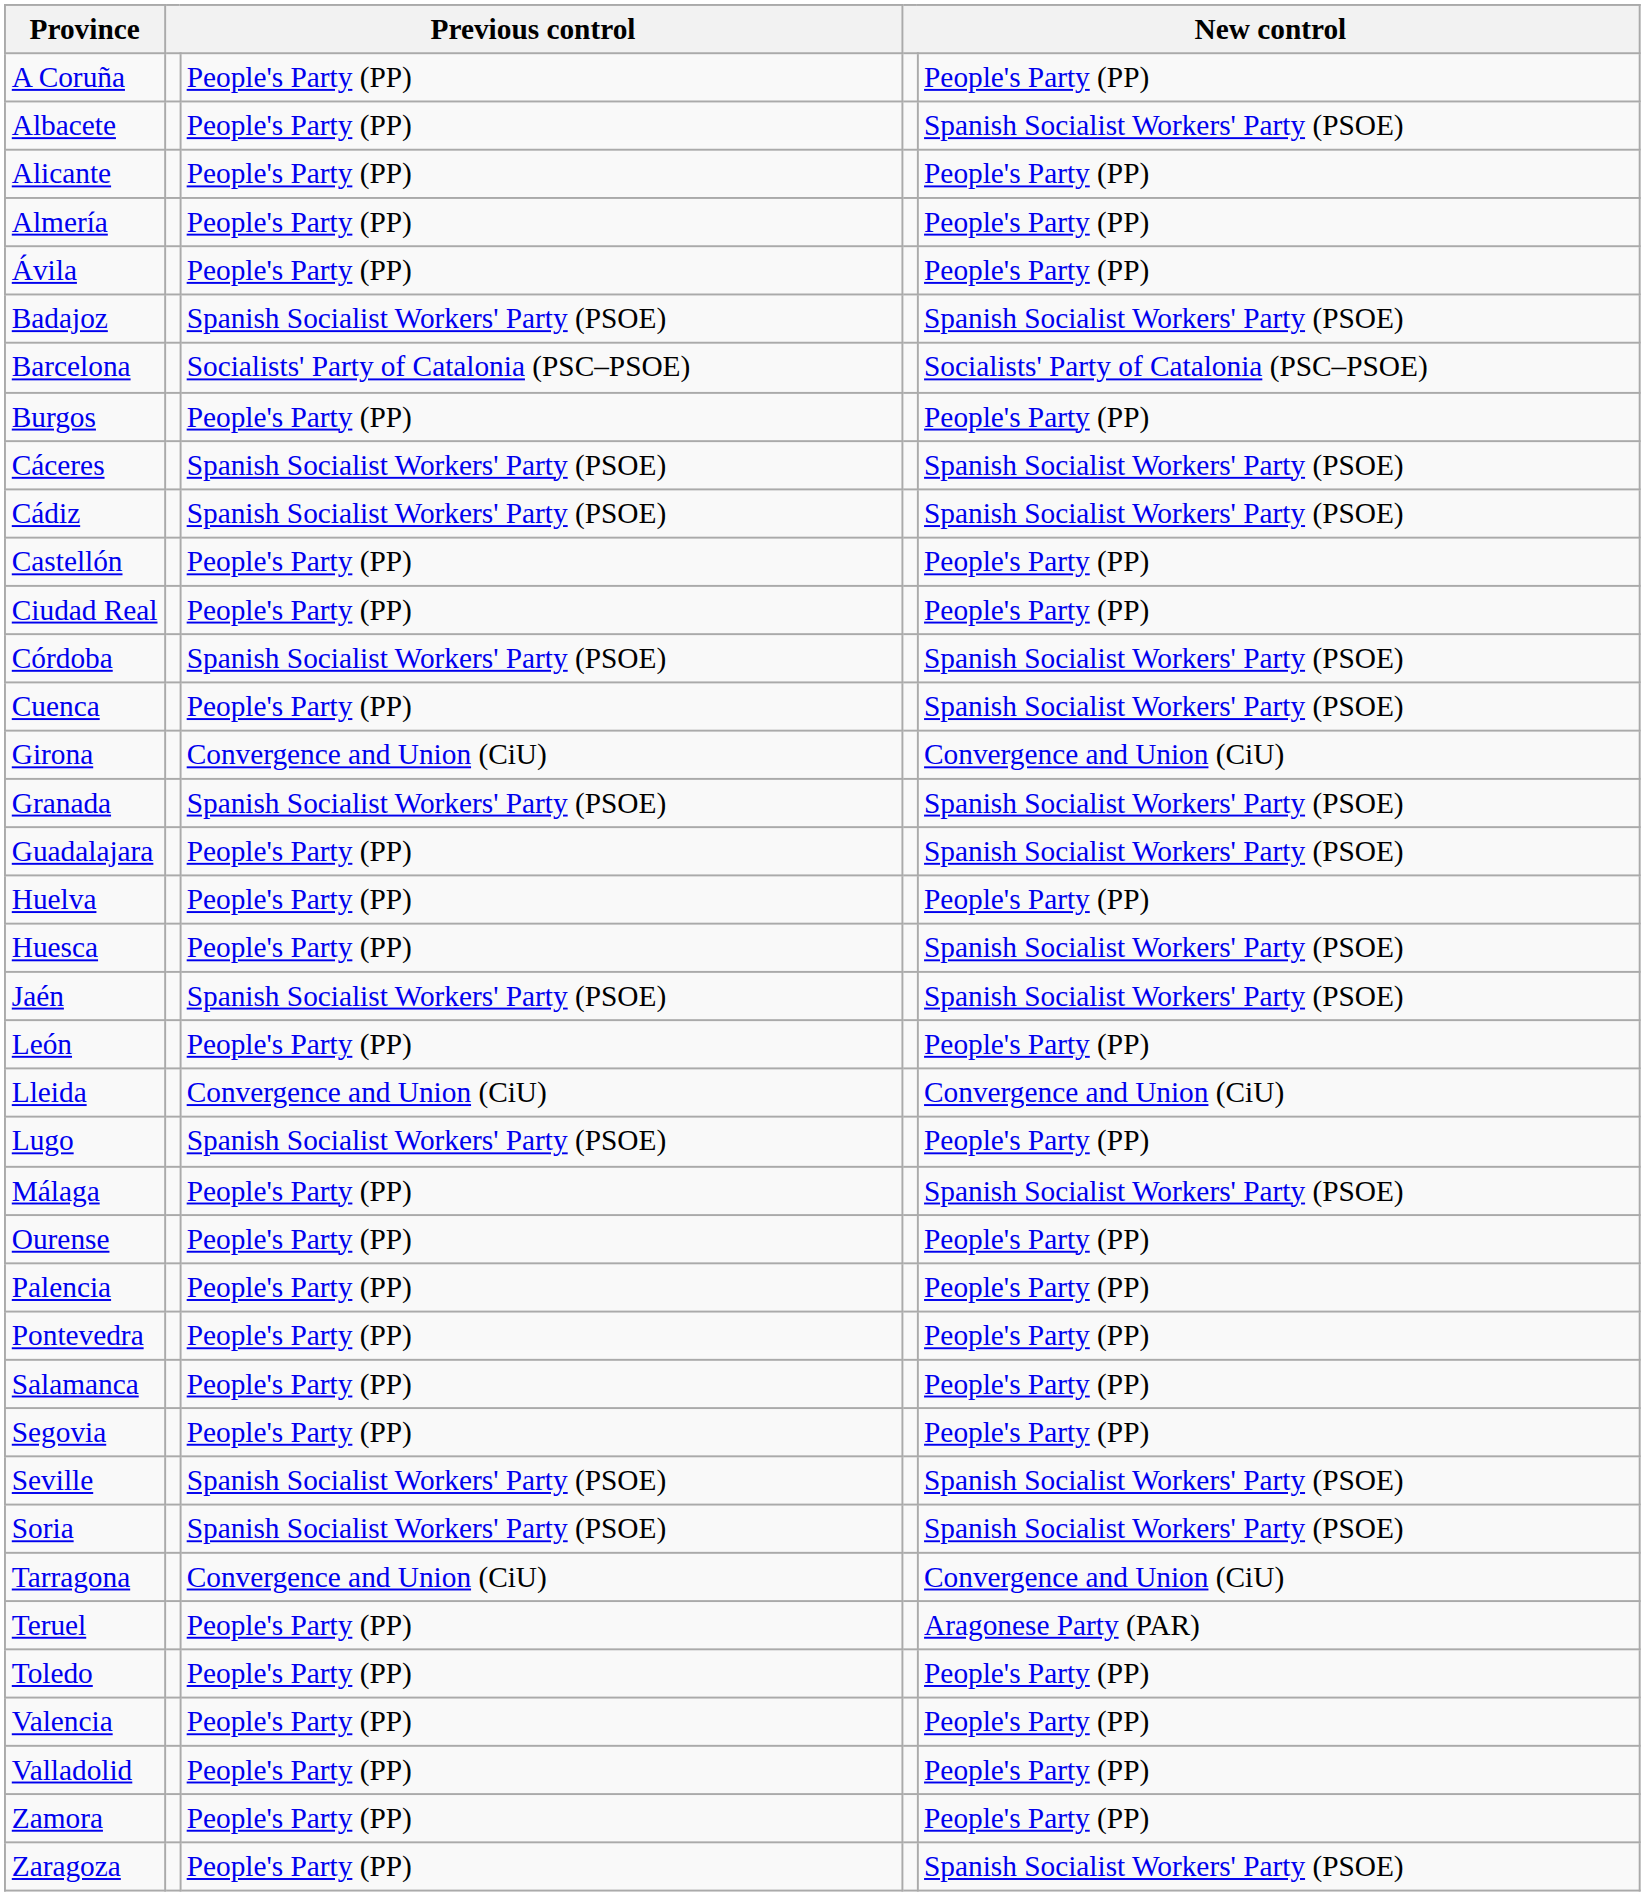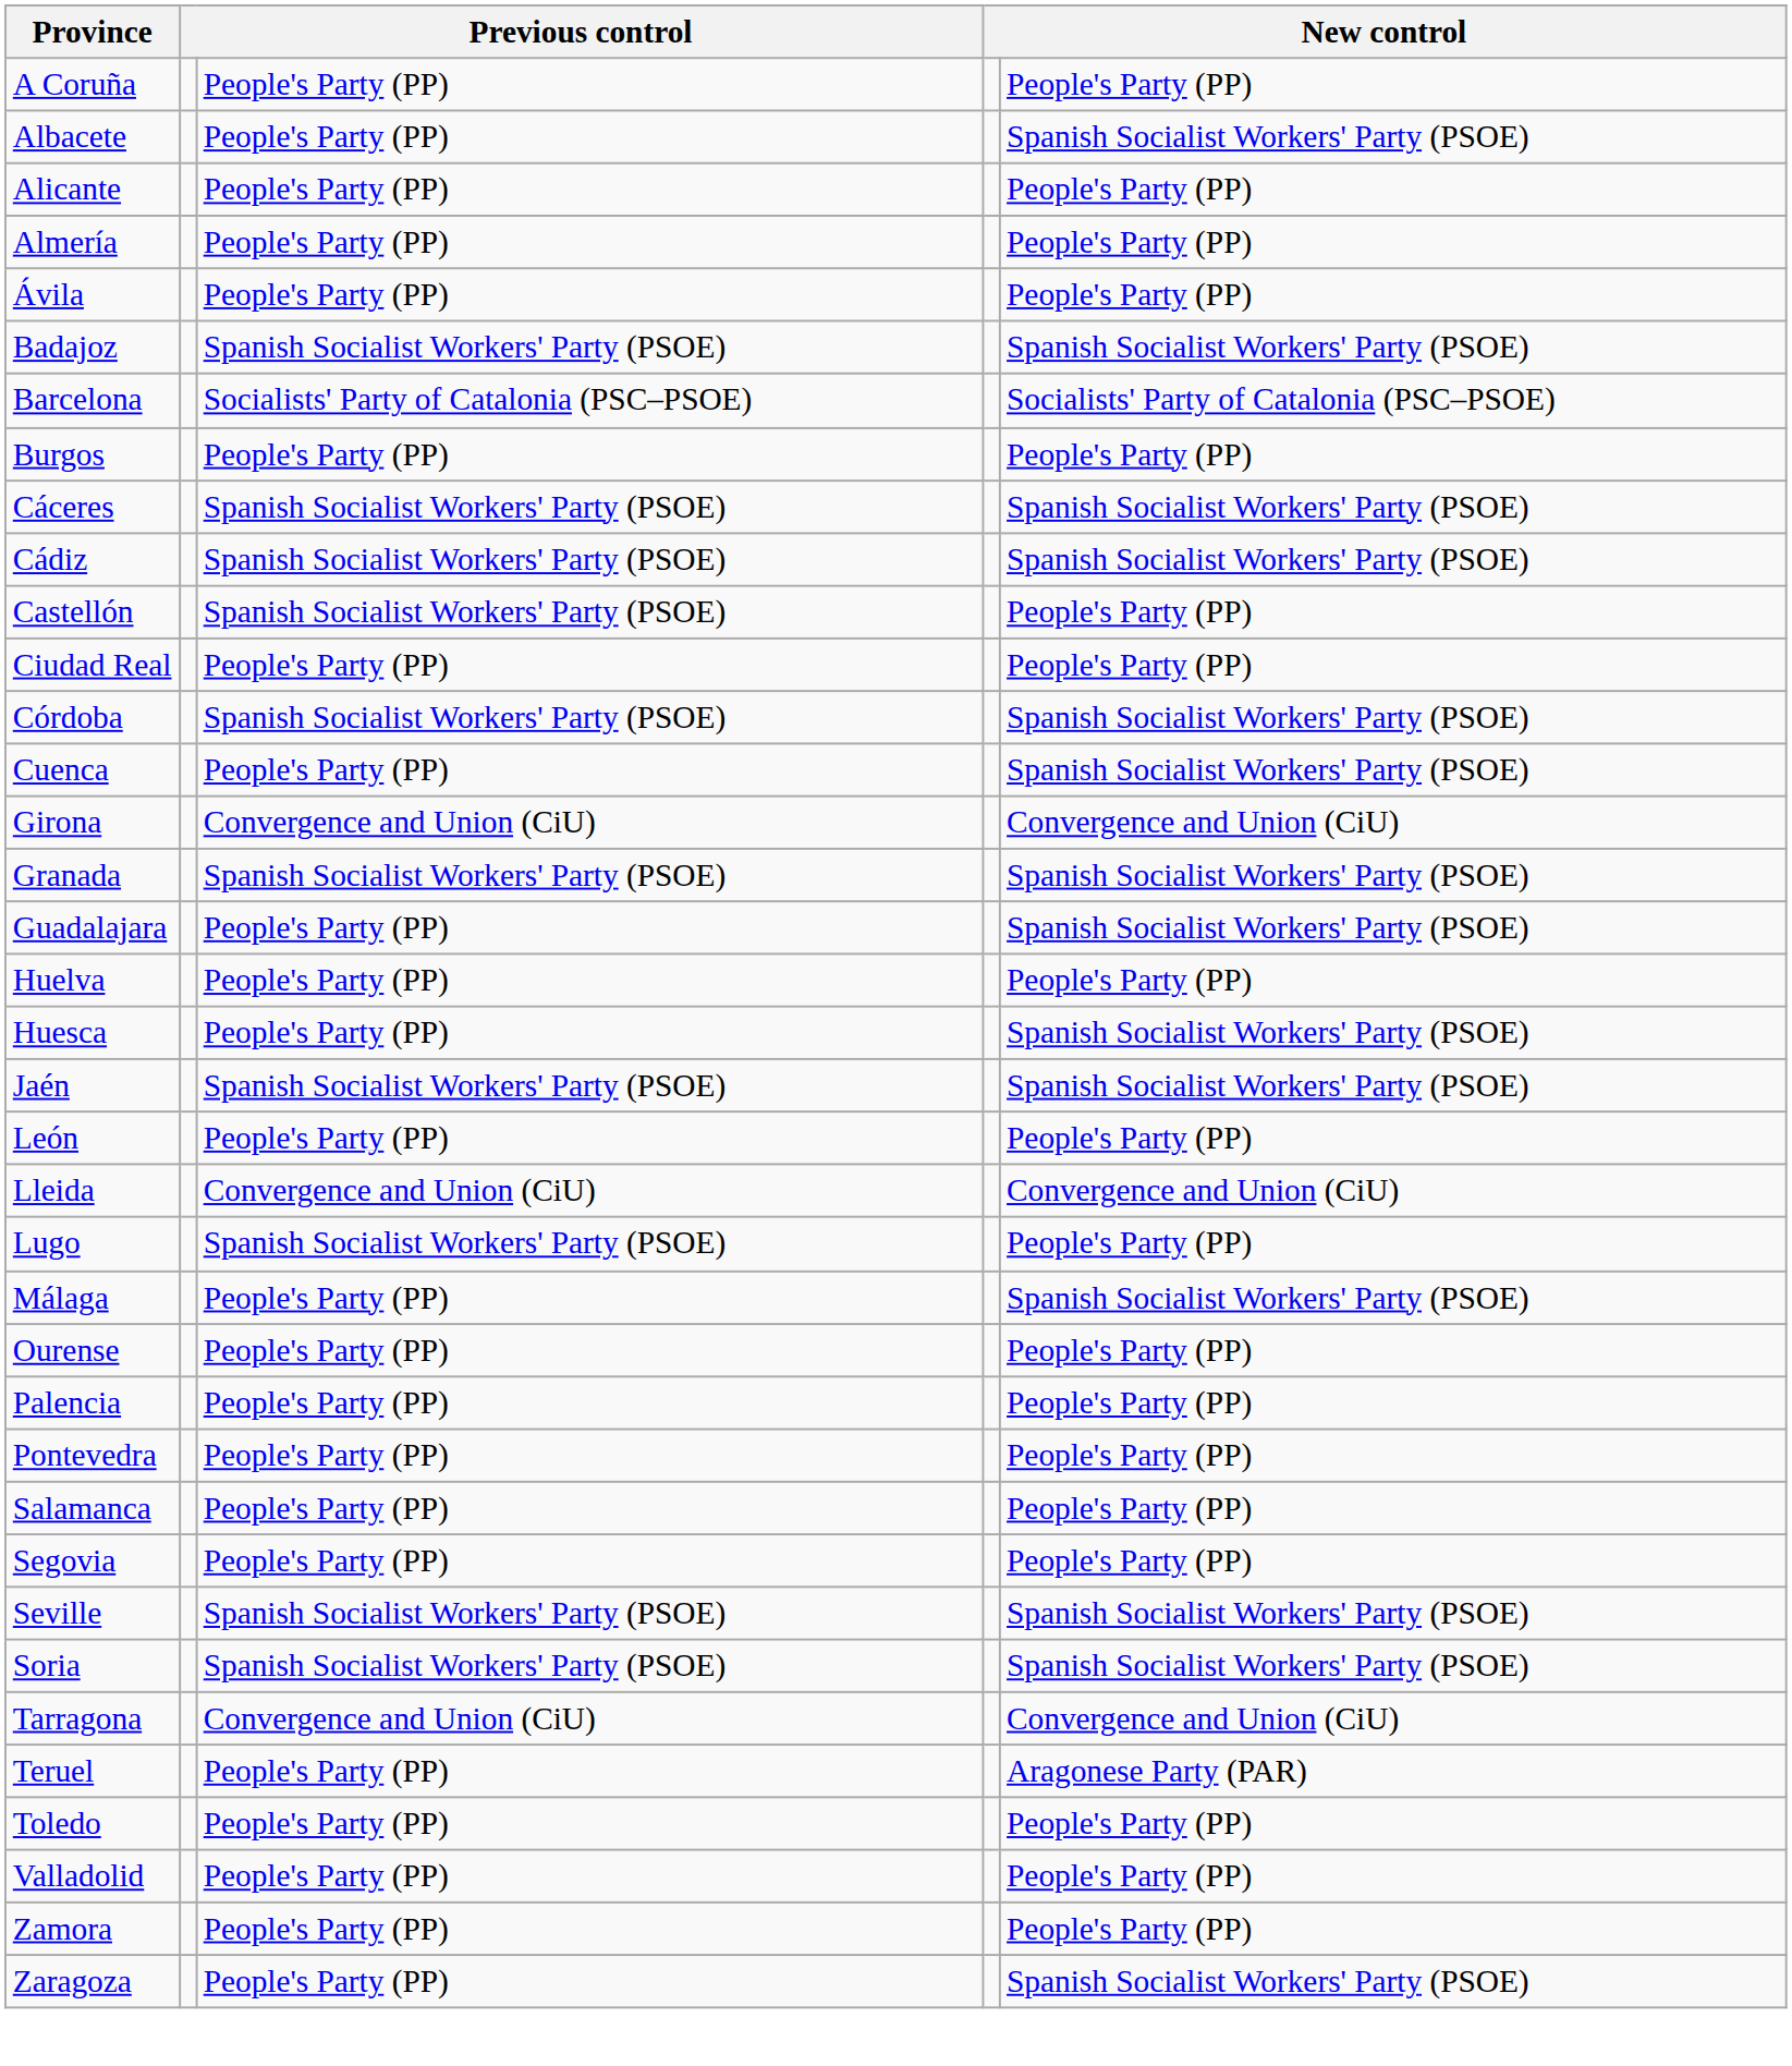Castellón | column 3: People's Party (PP) -> Spanish Socialist Workers' Party (PSOE)
- row: Valencia | People's Party (PP) | People's Party (PP)
